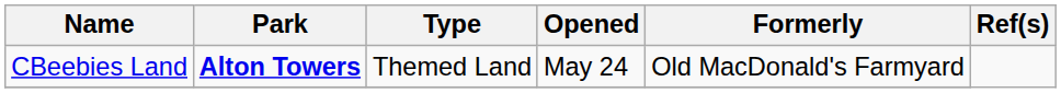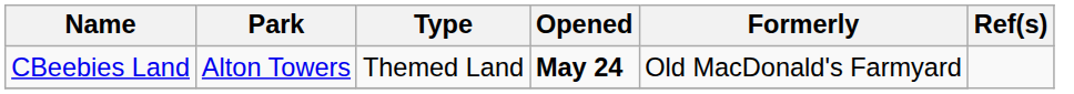CBeebies Land | Park: bold -> normal
CBeebies Land | Opened: normal -> bold
